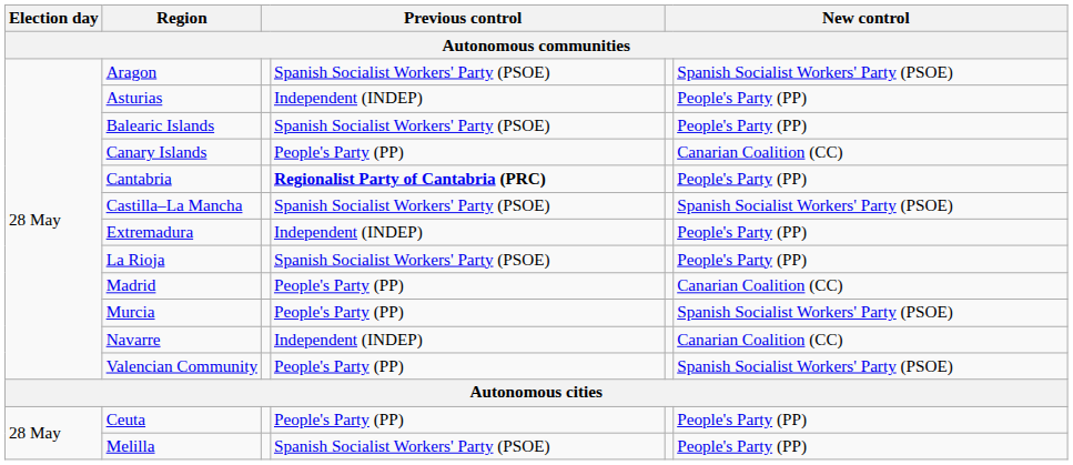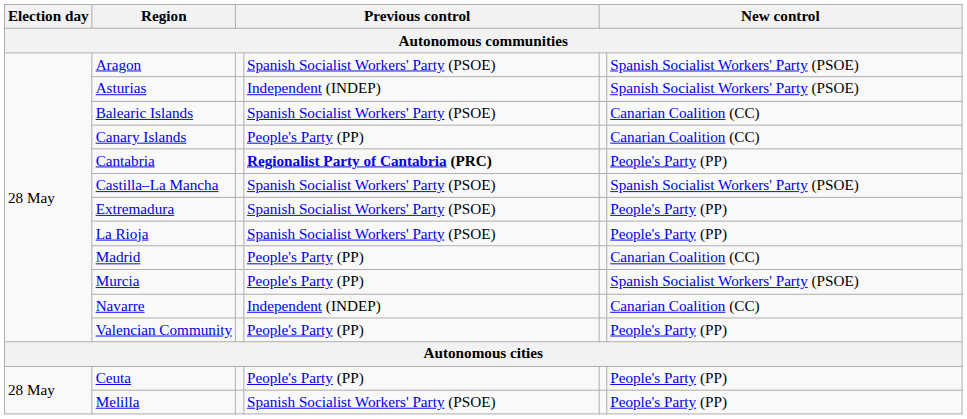Asturias | column 6: People's Party (PP) -> Spanish Socialist Workers' Party (PSOE)
Balearic Islands | column 6: People's Party (PP) -> Canarian Coalition (CC)
Extremadura | column 4: Independent (INDEP) -> Spanish Socialist Workers' Party (PSOE)
Valencian Community | column 6: Spanish Socialist Workers' Party (PSOE) -> People's Party (PP)
